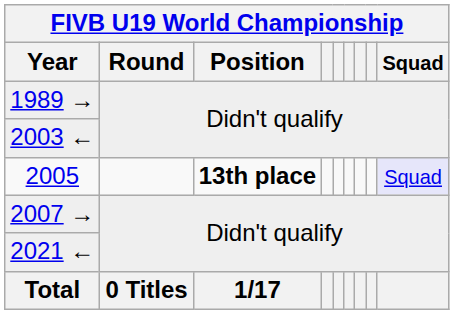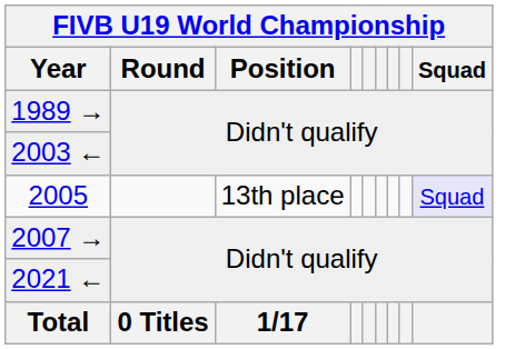2005 | Position: bold -> normal
